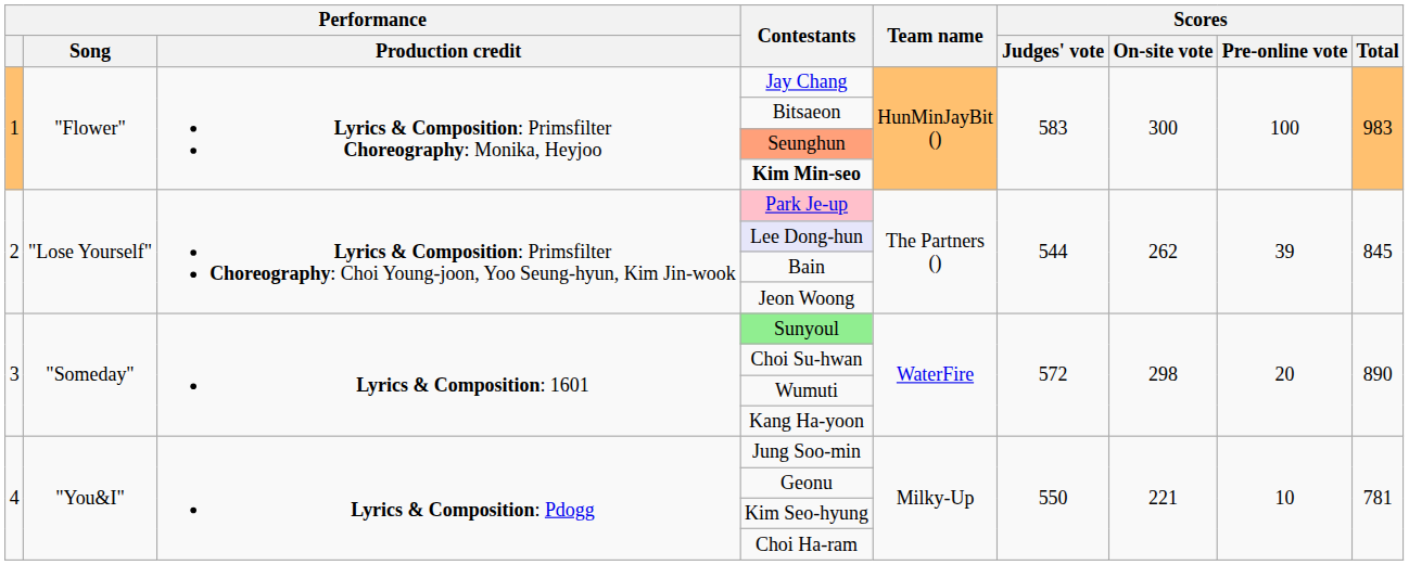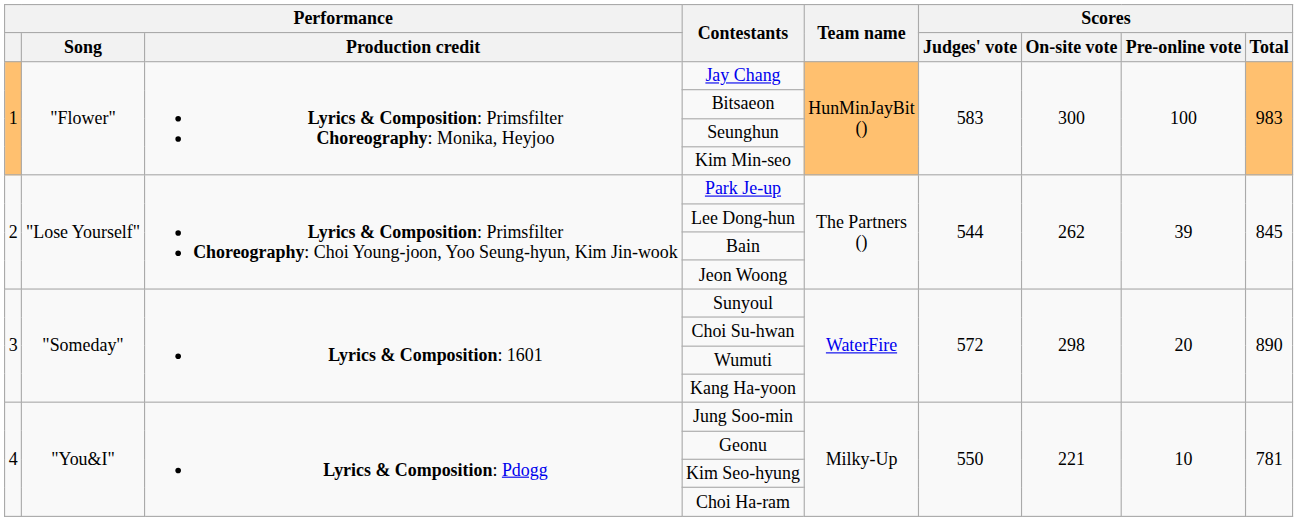Seunghun | Contestants: lightsalmon background -> no background
Kim Min-seo | Contestants: bold -> normal
Park Je-up | Contestants: pink background -> no background
Lee Dong-hun | Contestants: lavender background -> no background
Sunyoul | Contestants: lightgreen background -> no background
